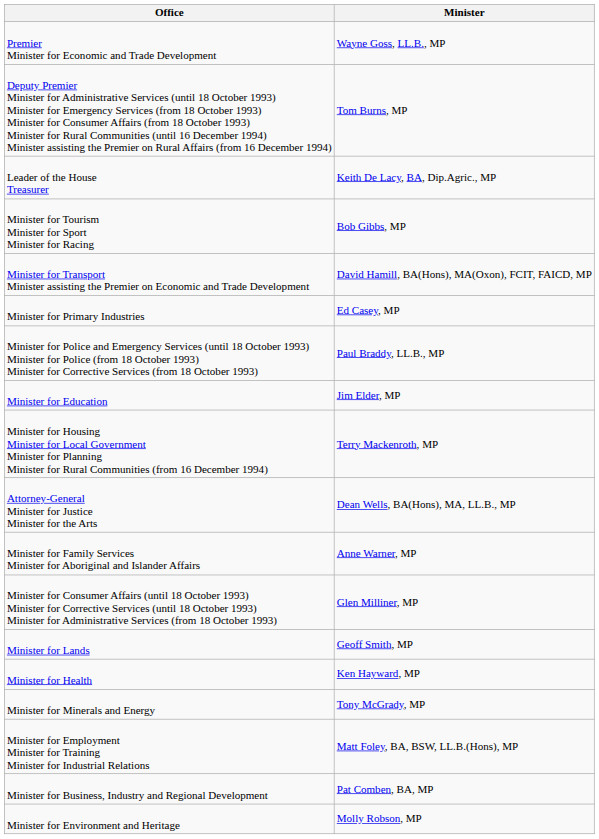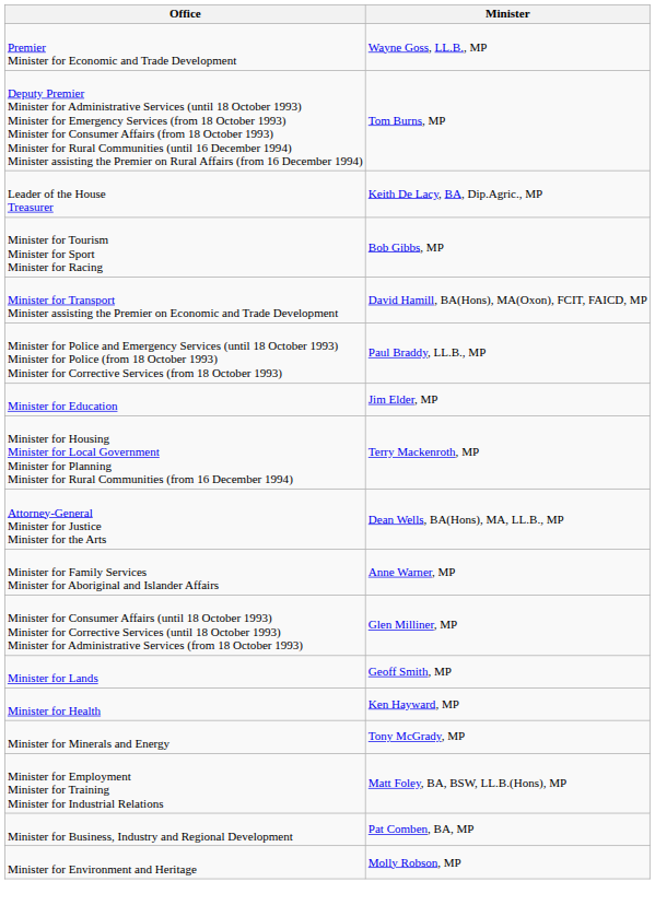- row: Minister for Primary Industries | Ed Casey, MP
